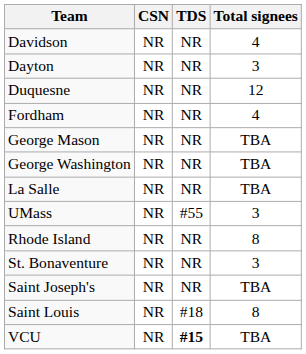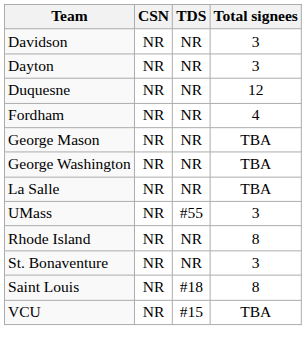Davidson | Total signees: 4 -> 3
- row: Saint Joseph's | NR | NR | TBA
VCU | TDS: bold -> normal
